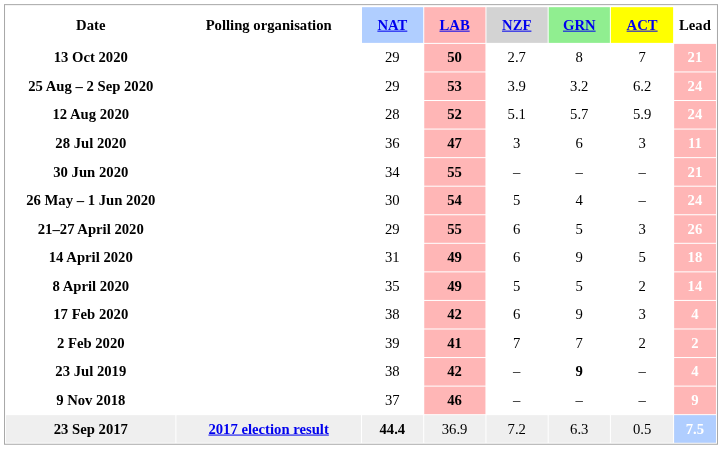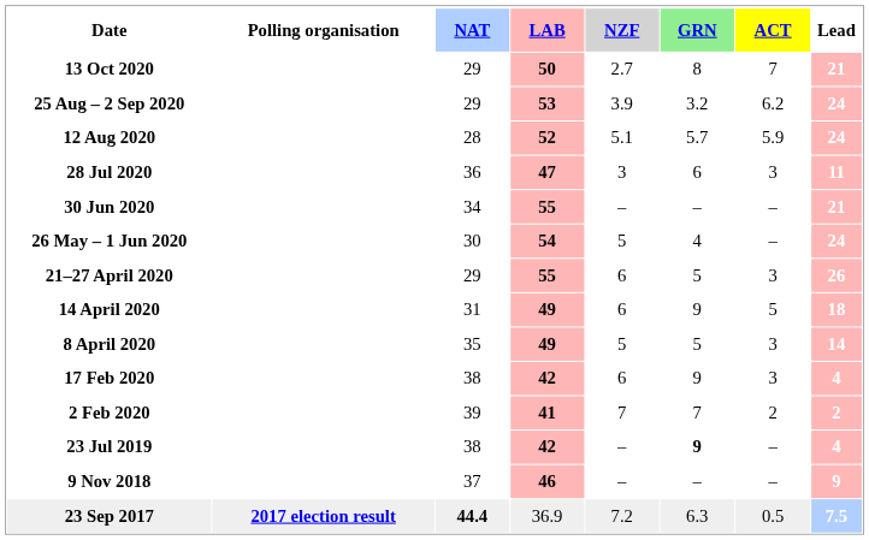8 April 2020 | ACT: 2 -> 3
